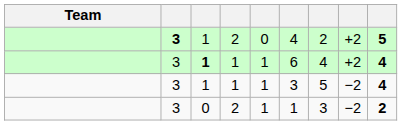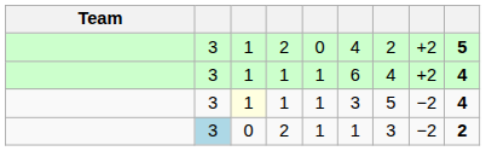row 2 | column 2: bold -> normal
row 3 | column 3: bold -> normal
row 4 | column 3: no background -> lightyellow background
row 5 | column 2: no background -> lightblue background
